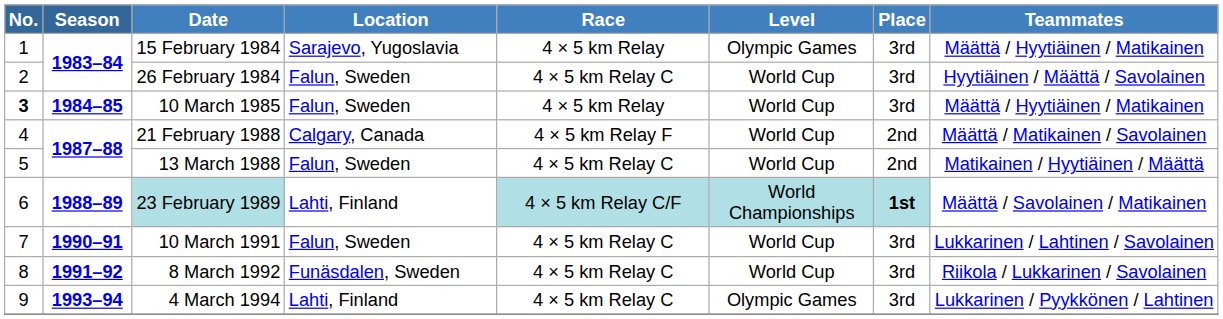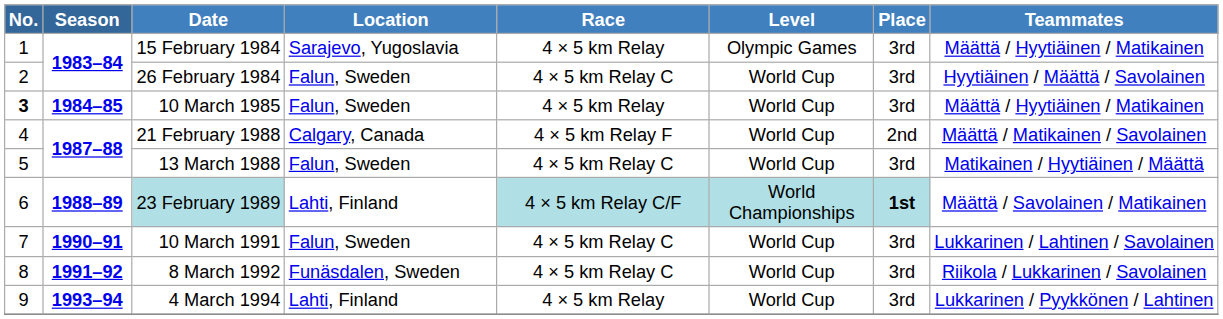13 March 1988 | Place: 2nd -> 3rd
4 March 1994 | Race: 4 × 5 km Relay C -> 4 × 5 km Relay
4 March 1994 | Level: Olympic Games -> World Cup
